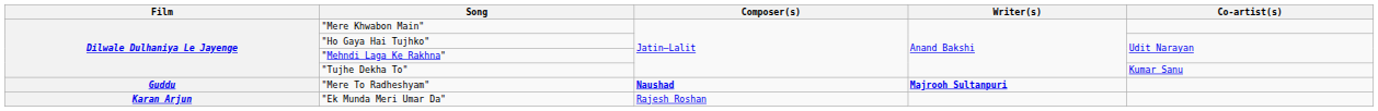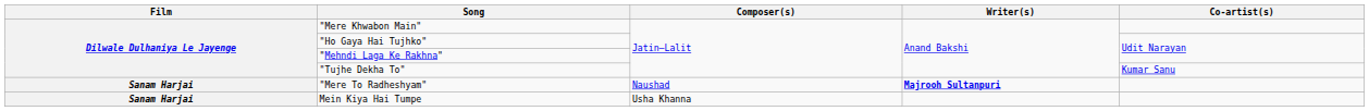"Mere To Radheshyam" | Film: Guddu -> Sanam Harjai
"Mere To Radheshyam" | Composer(s): bold -> normal
+ row: Sanam Harjai | Mein Kiya Hai Tumpe | Usha Khanna
- row: Karan Arjun | "Ek Munda Meri Umar Da" | Rajesh Roshan
